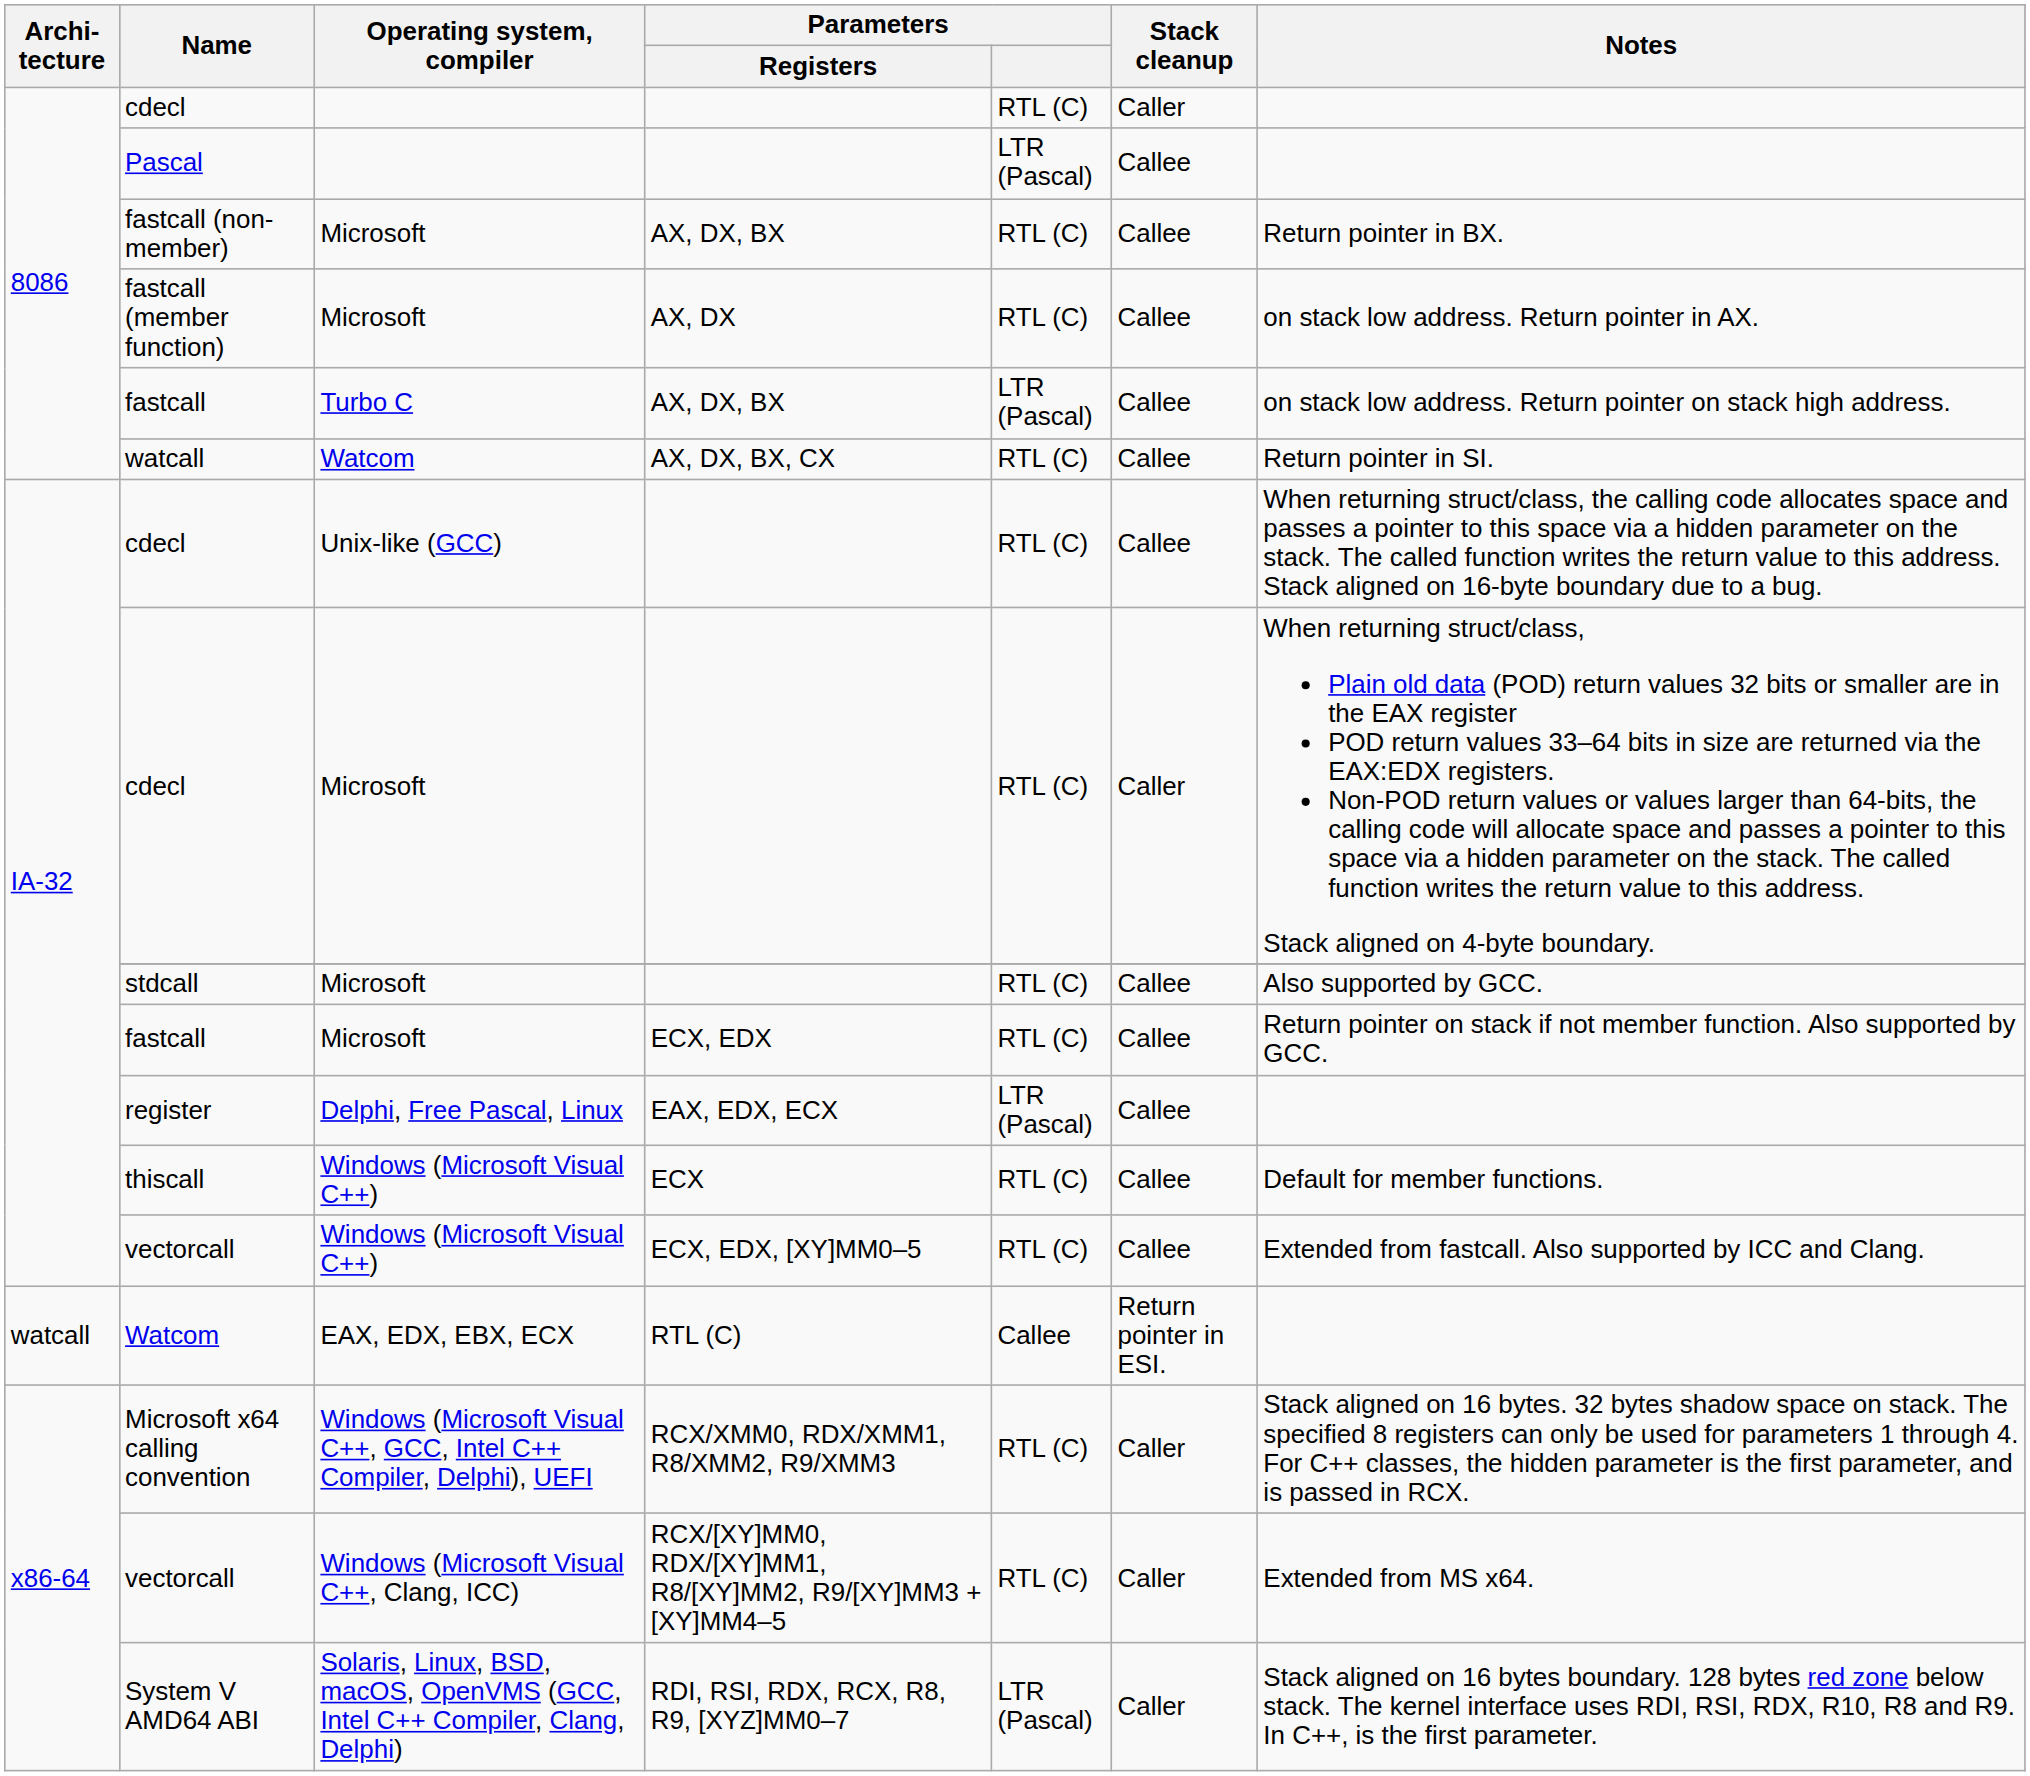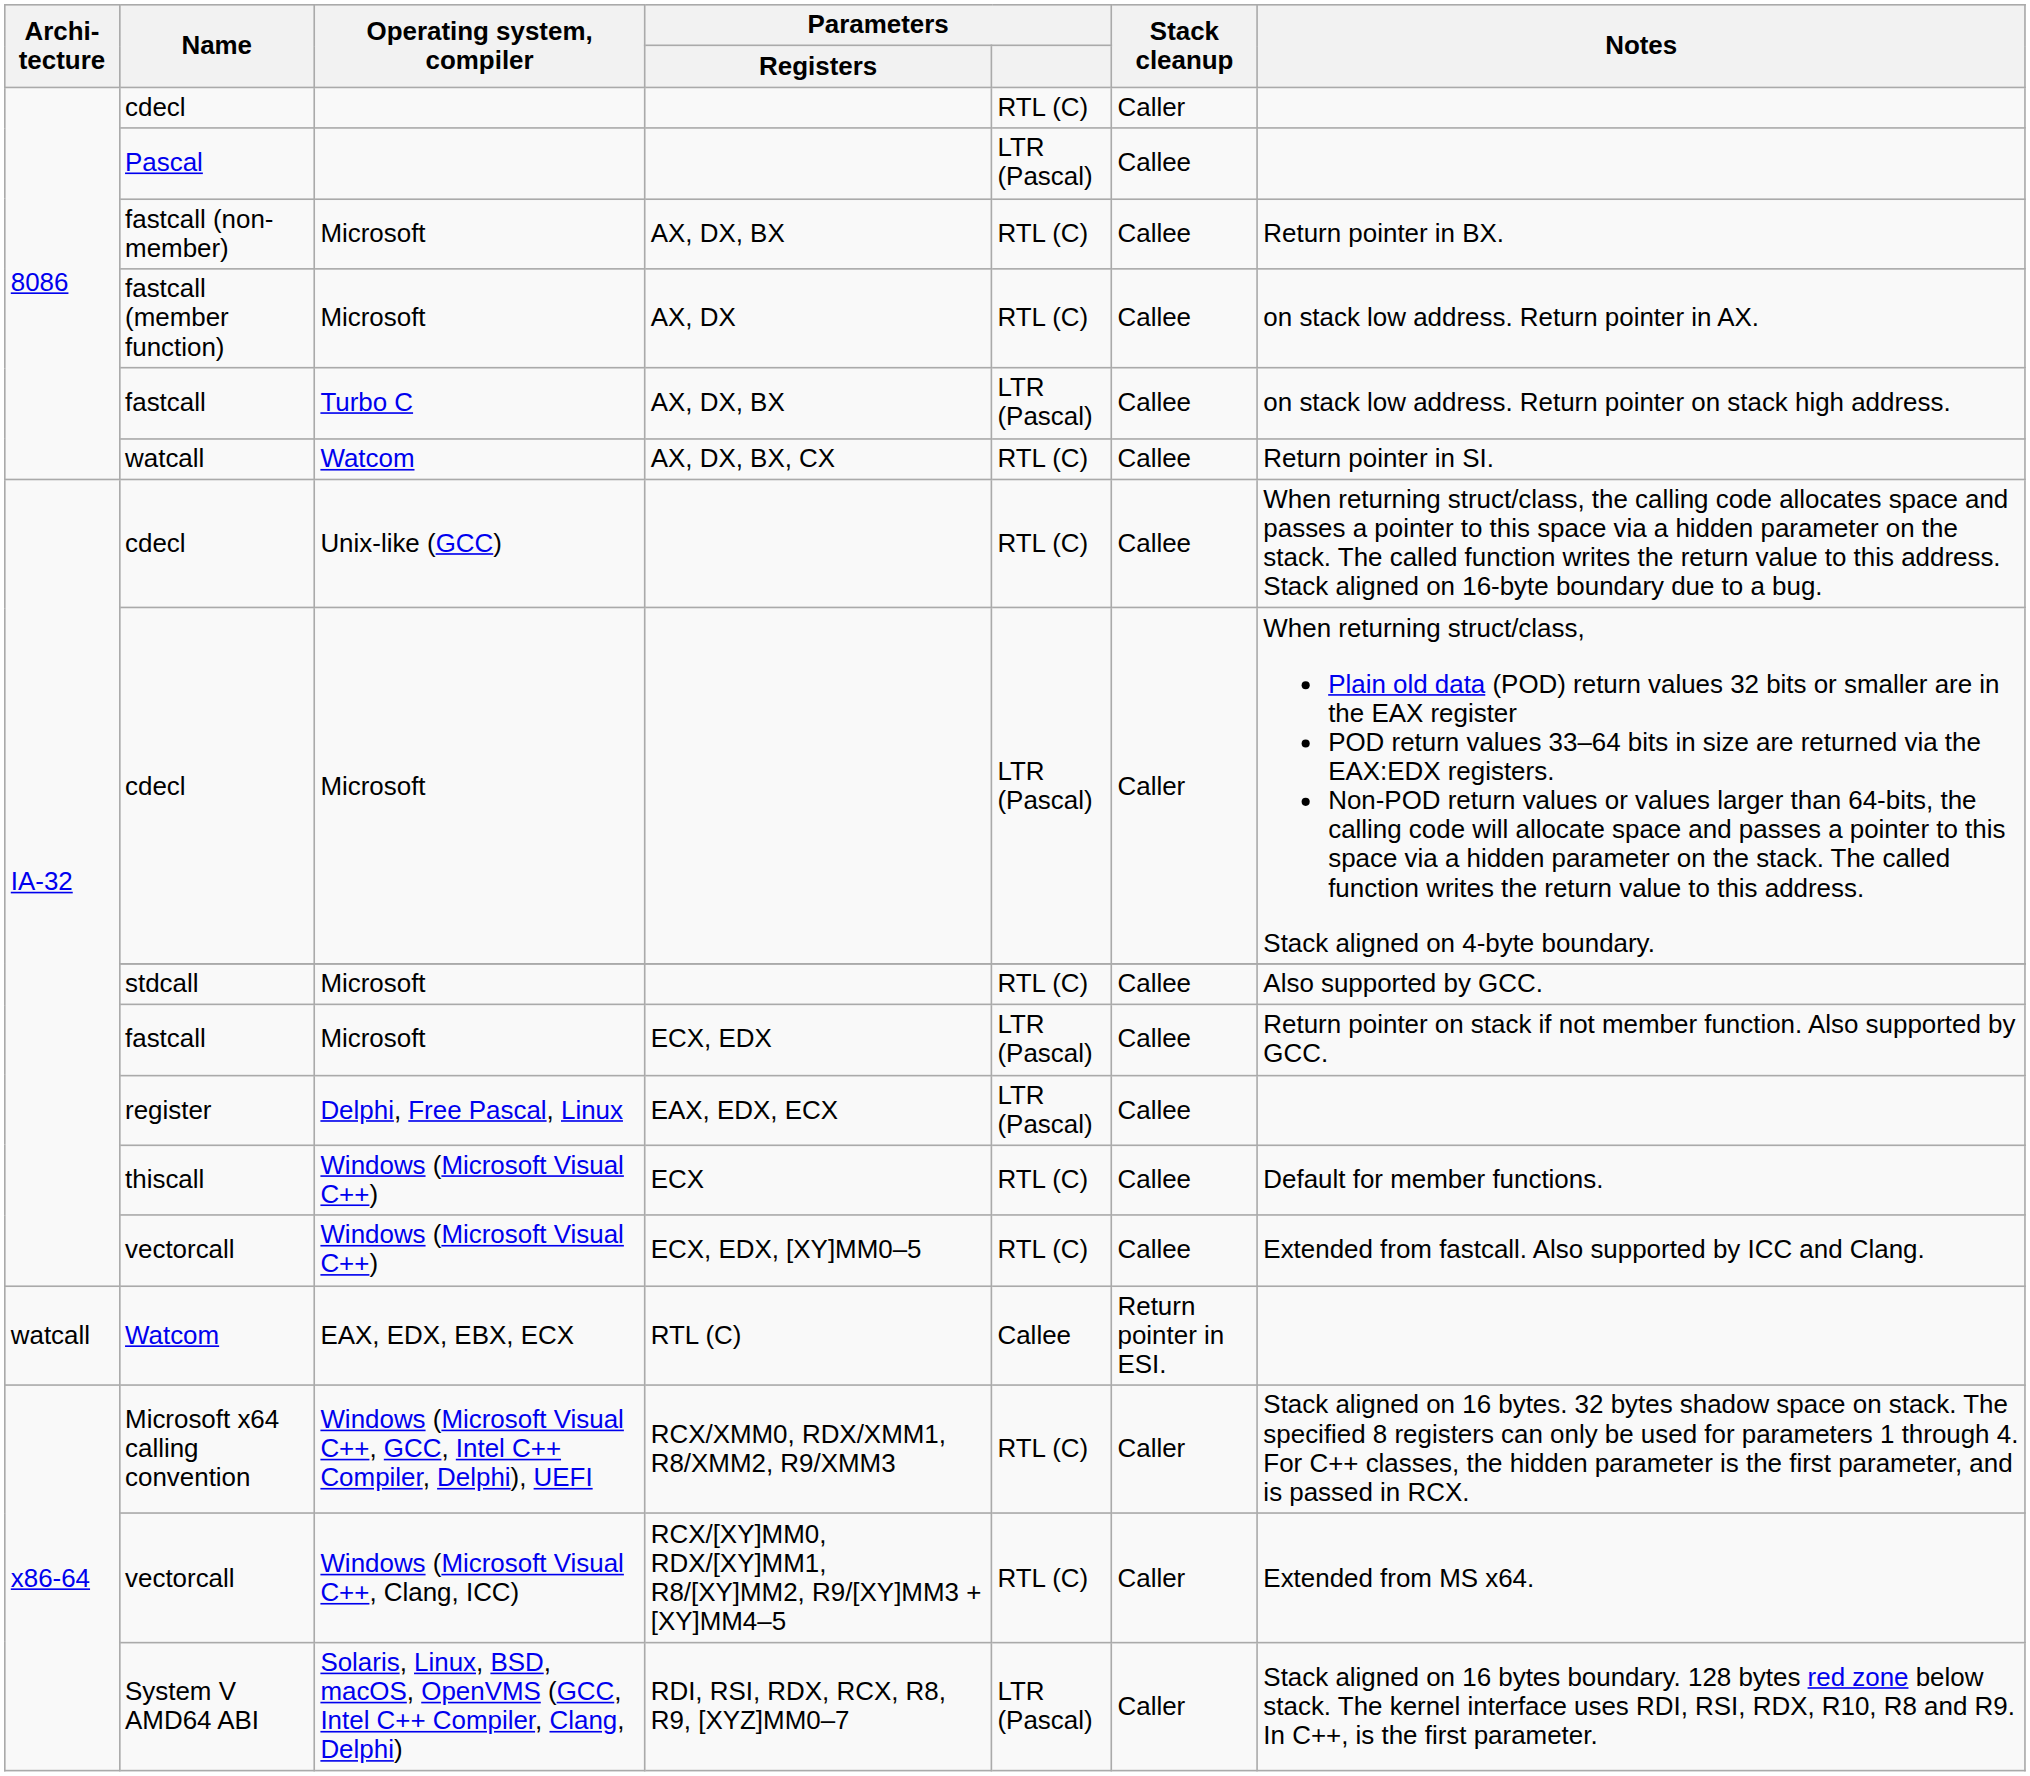cdecl / Microsoft | Parameters: RTL (C) -> LTR (Pascal)
fastcall / Microsoft | Parameters: RTL (C) -> LTR (Pascal)
